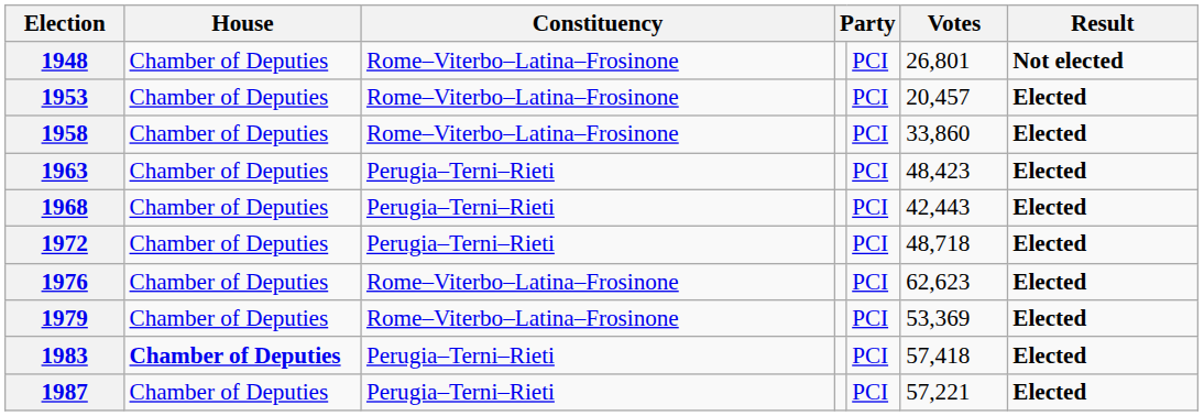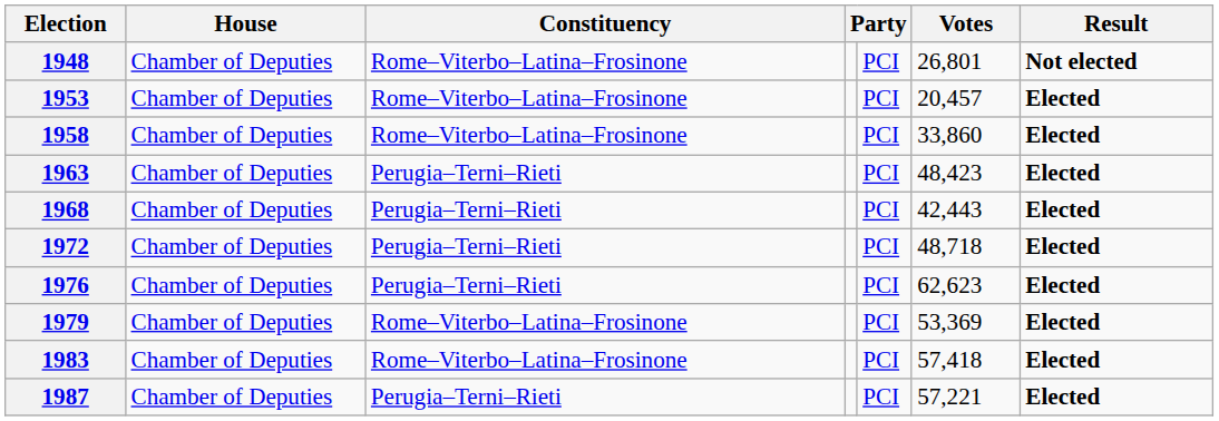1976 | Constituency: Rome–Viterbo–Latina–Frosinone -> Perugia–Terni–Rieti
1983 | House: bold -> normal
1983 | Constituency: Perugia–Terni–Rieti -> Rome–Viterbo–Latina–Frosinone
